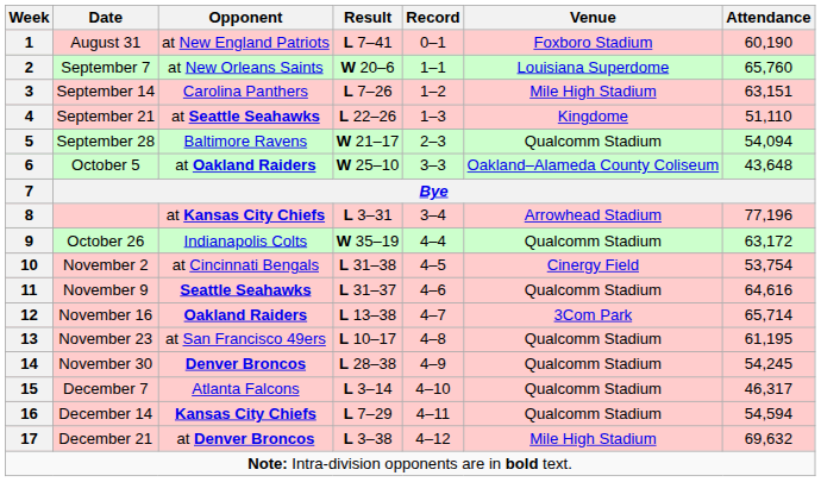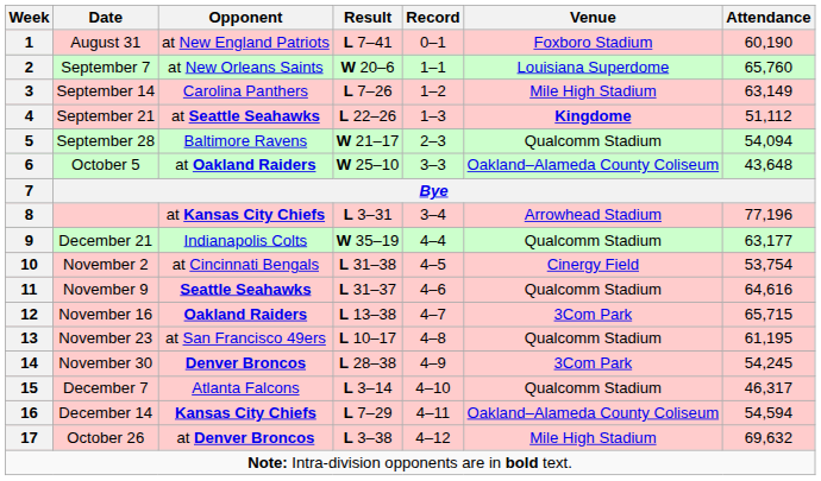3 | Attendance: 63,151 -> 63,149
4 | Venue: normal -> bold
4 | Attendance: 51,110 -> 51,112
9 | Date: October 26 -> December 21
9 | Attendance: 63,172 -> 63,177
12 | Attendance: 65,714 -> 65,715
14 | Venue: Qualcomm Stadium -> 3Com Park
16 | Venue: Qualcomm Stadium -> Oakland–Alameda County Coliseum
17 | Date: December 21 -> October 26
